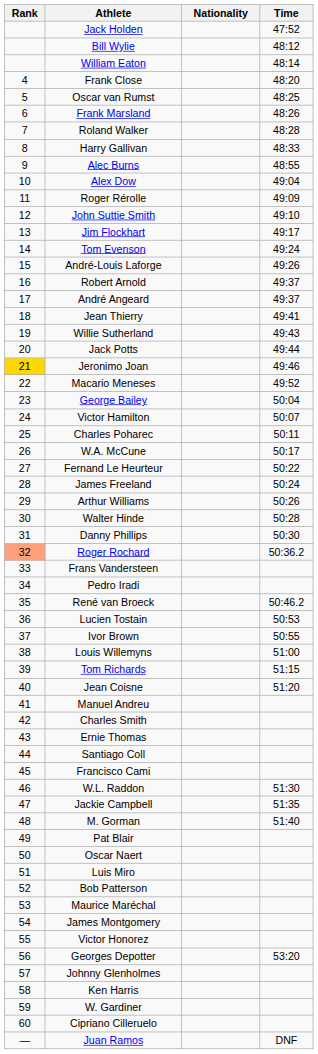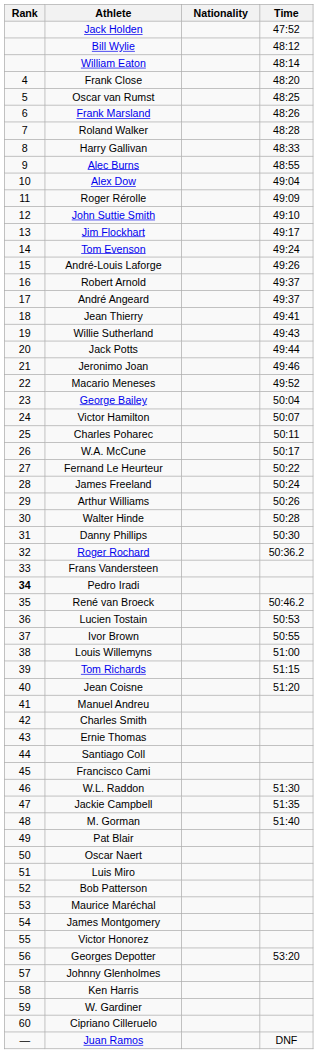Jeronimo Joan | Rank: gold background -> no background
Roger Rochard | Rank: lightsalmon background -> no background
Pedro Iradi | Rank: normal -> bold
